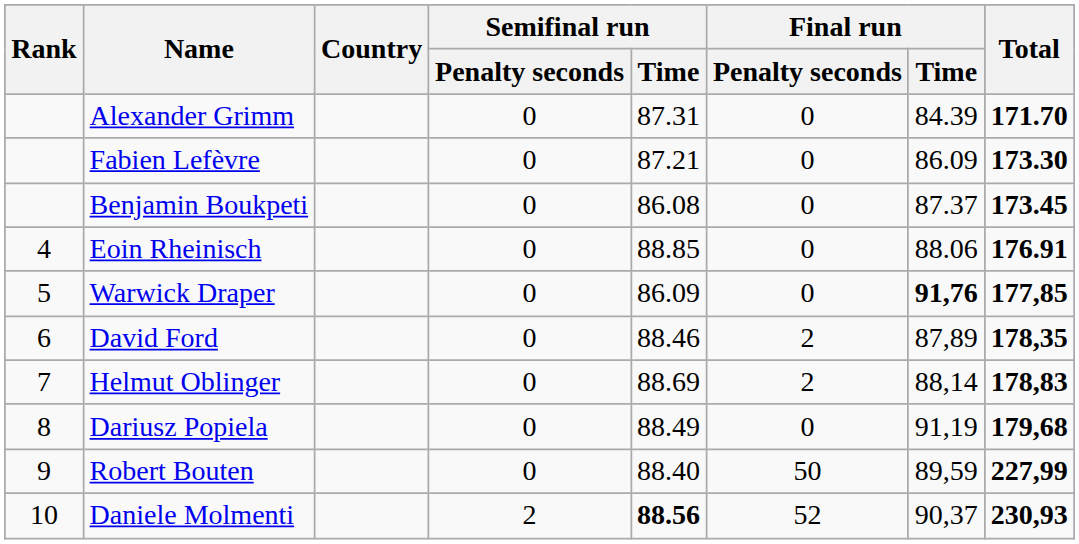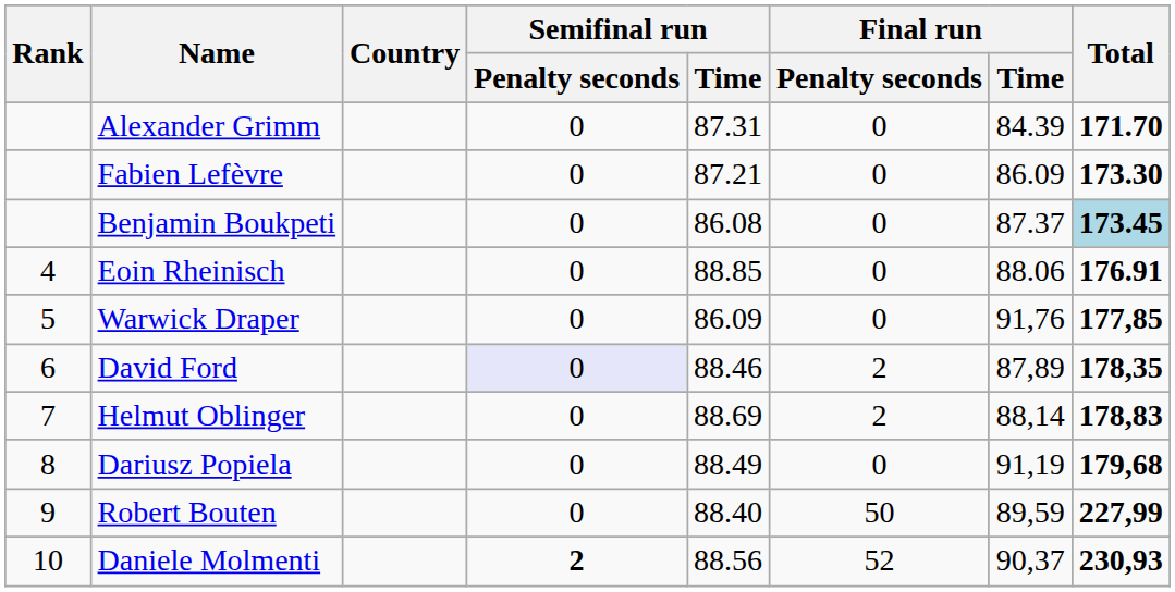Benjamin Boukpeti | Total: no background -> lightblue background
Warwick Draper | Final run / Time: bold -> normal
David Ford | Semifinal run / Penalty seconds: no background -> lavender background
Daniele Molmenti | Semifinal run / Penalty seconds: normal -> bold
Daniele Molmenti | Semifinal run / Time: bold -> normal
